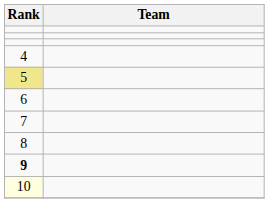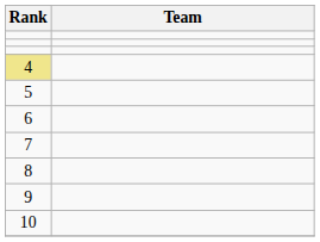row 5 | Rank: no background -> khaki background
row 6 | Rank: khaki background -> no background
row 10 | Rank: bold -> normal
row 11 | Rank: lightyellow background -> no background
